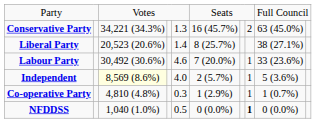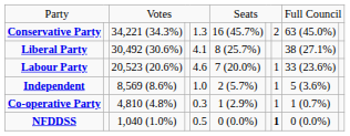Liberal Party | column 3: 20,523 (20.6%) -> 30,492 (30.6%)
Liberal Party | column 5: 1.4 -> 4.1
Labour Party | column 3: 30,492 (30.6%) -> 20,523 (20.6%)
Independent | column 3: lightyellow background -> no background
Independent | column 5: 4.0 -> 1.0
